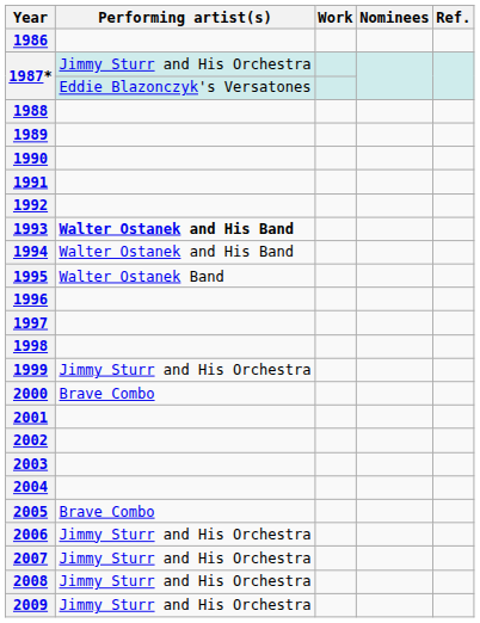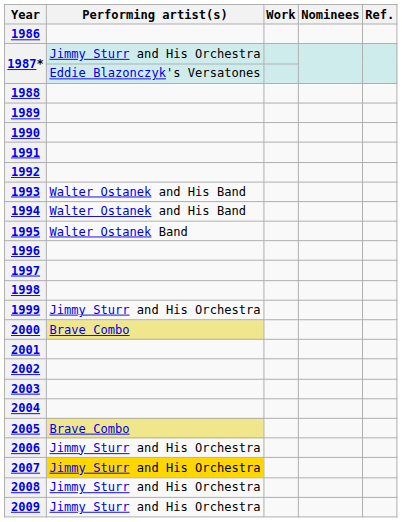1993 | Performing artist(s): bold -> normal
2000 | Performing artist(s): no background -> khaki background
2005 | Performing artist(s): no background -> khaki background
2007 | Performing artist(s): no background -> gold background
